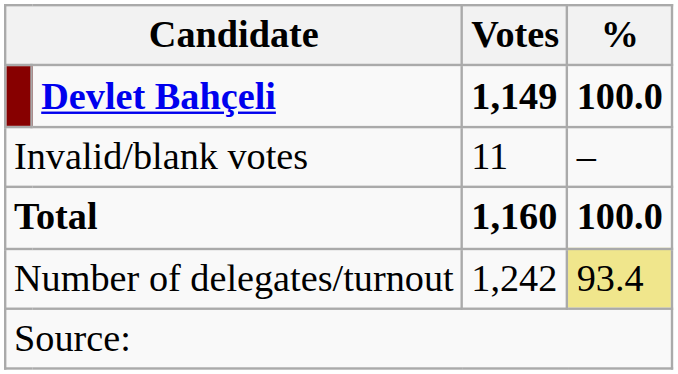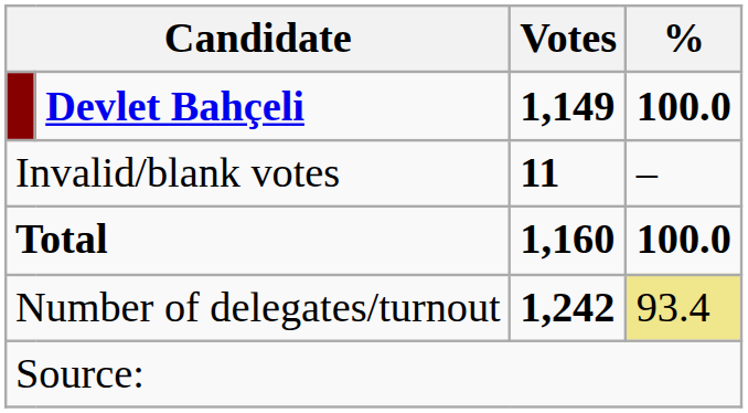Invalid/blank votes | Votes: normal -> bold
Number of delegates/turnout | Votes: normal -> bold
